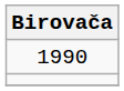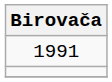row 2 | column 1: 1990 -> 1991
